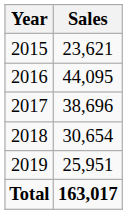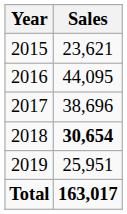2018 | Sales: normal -> bold
